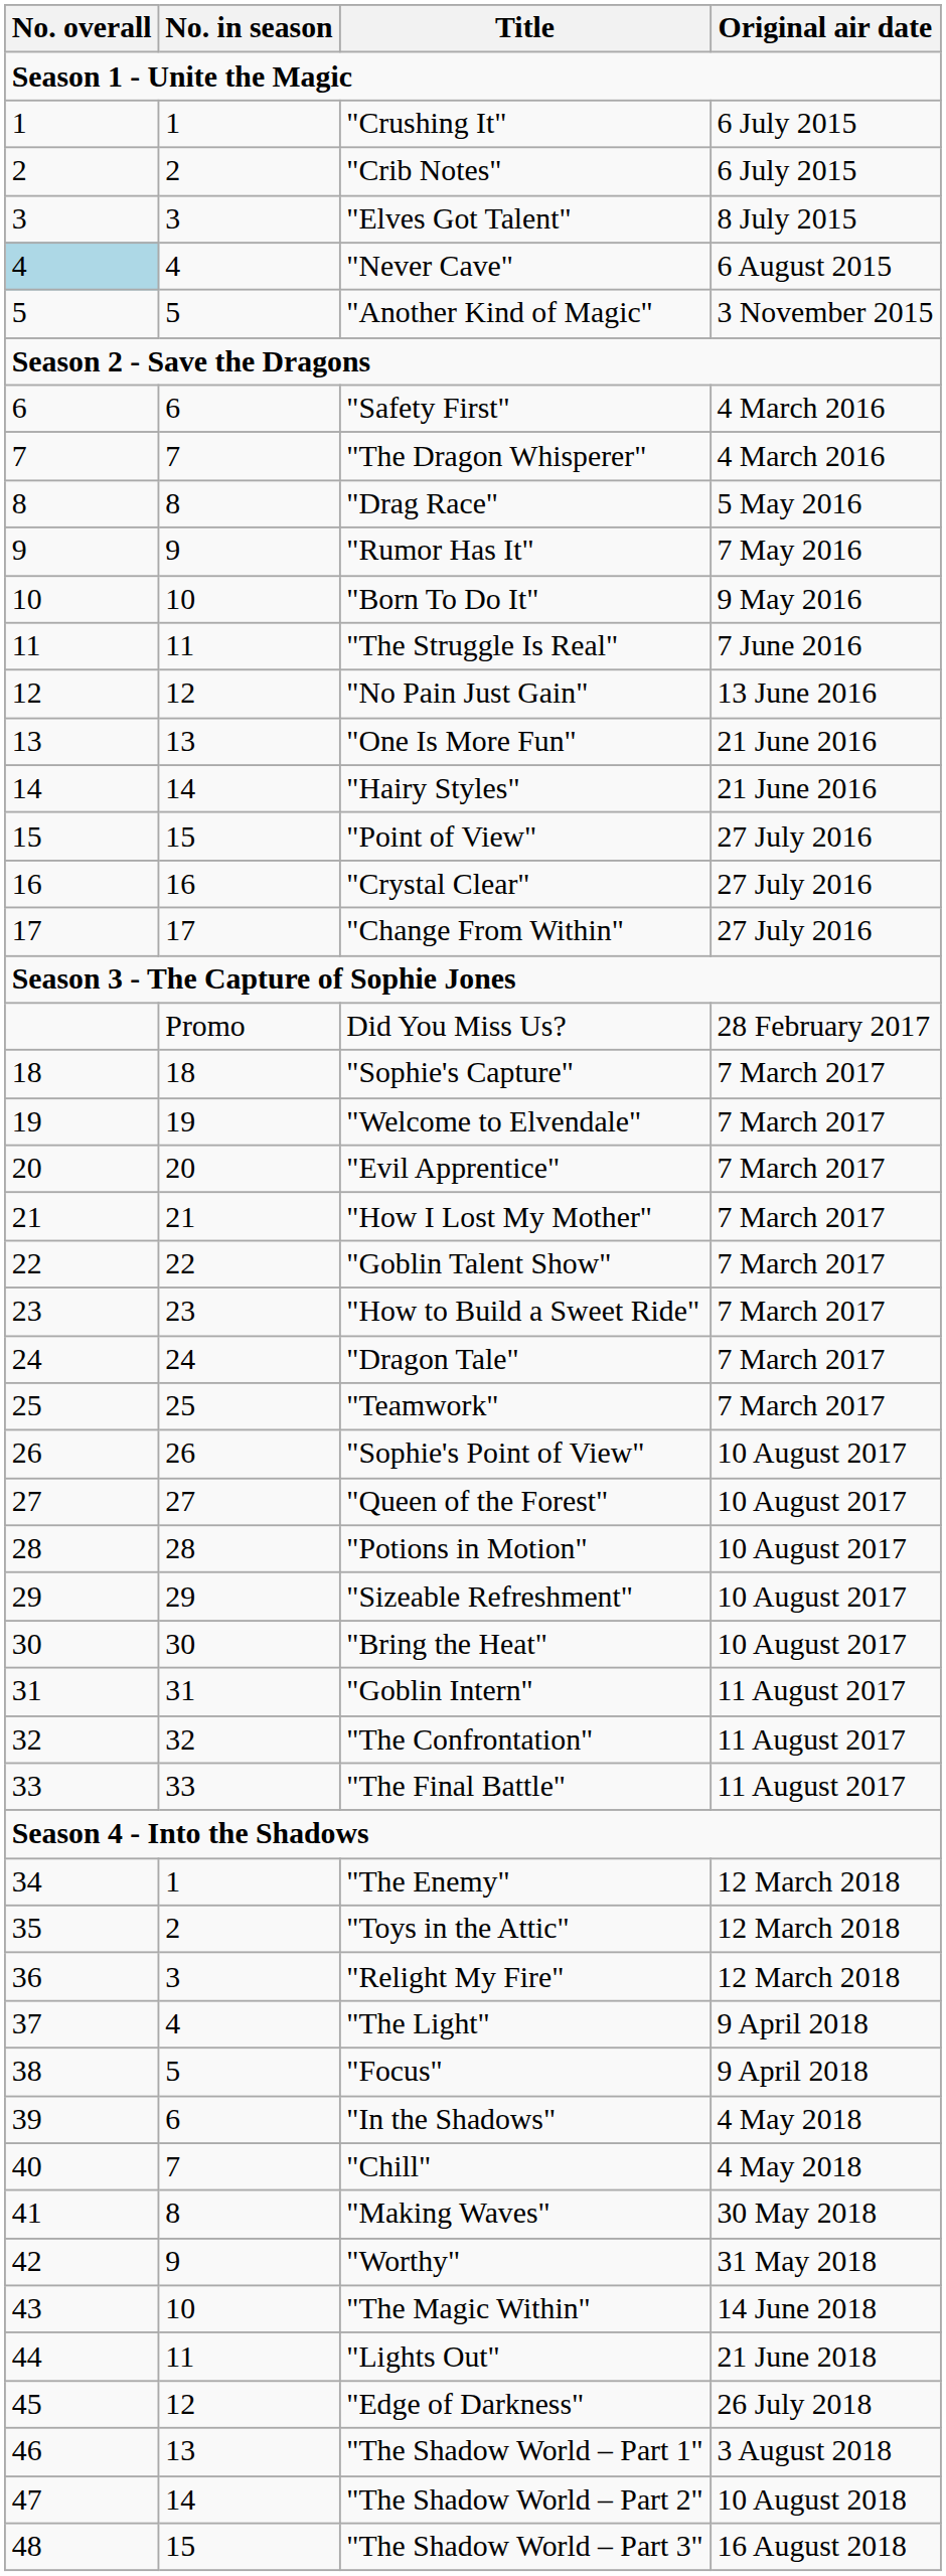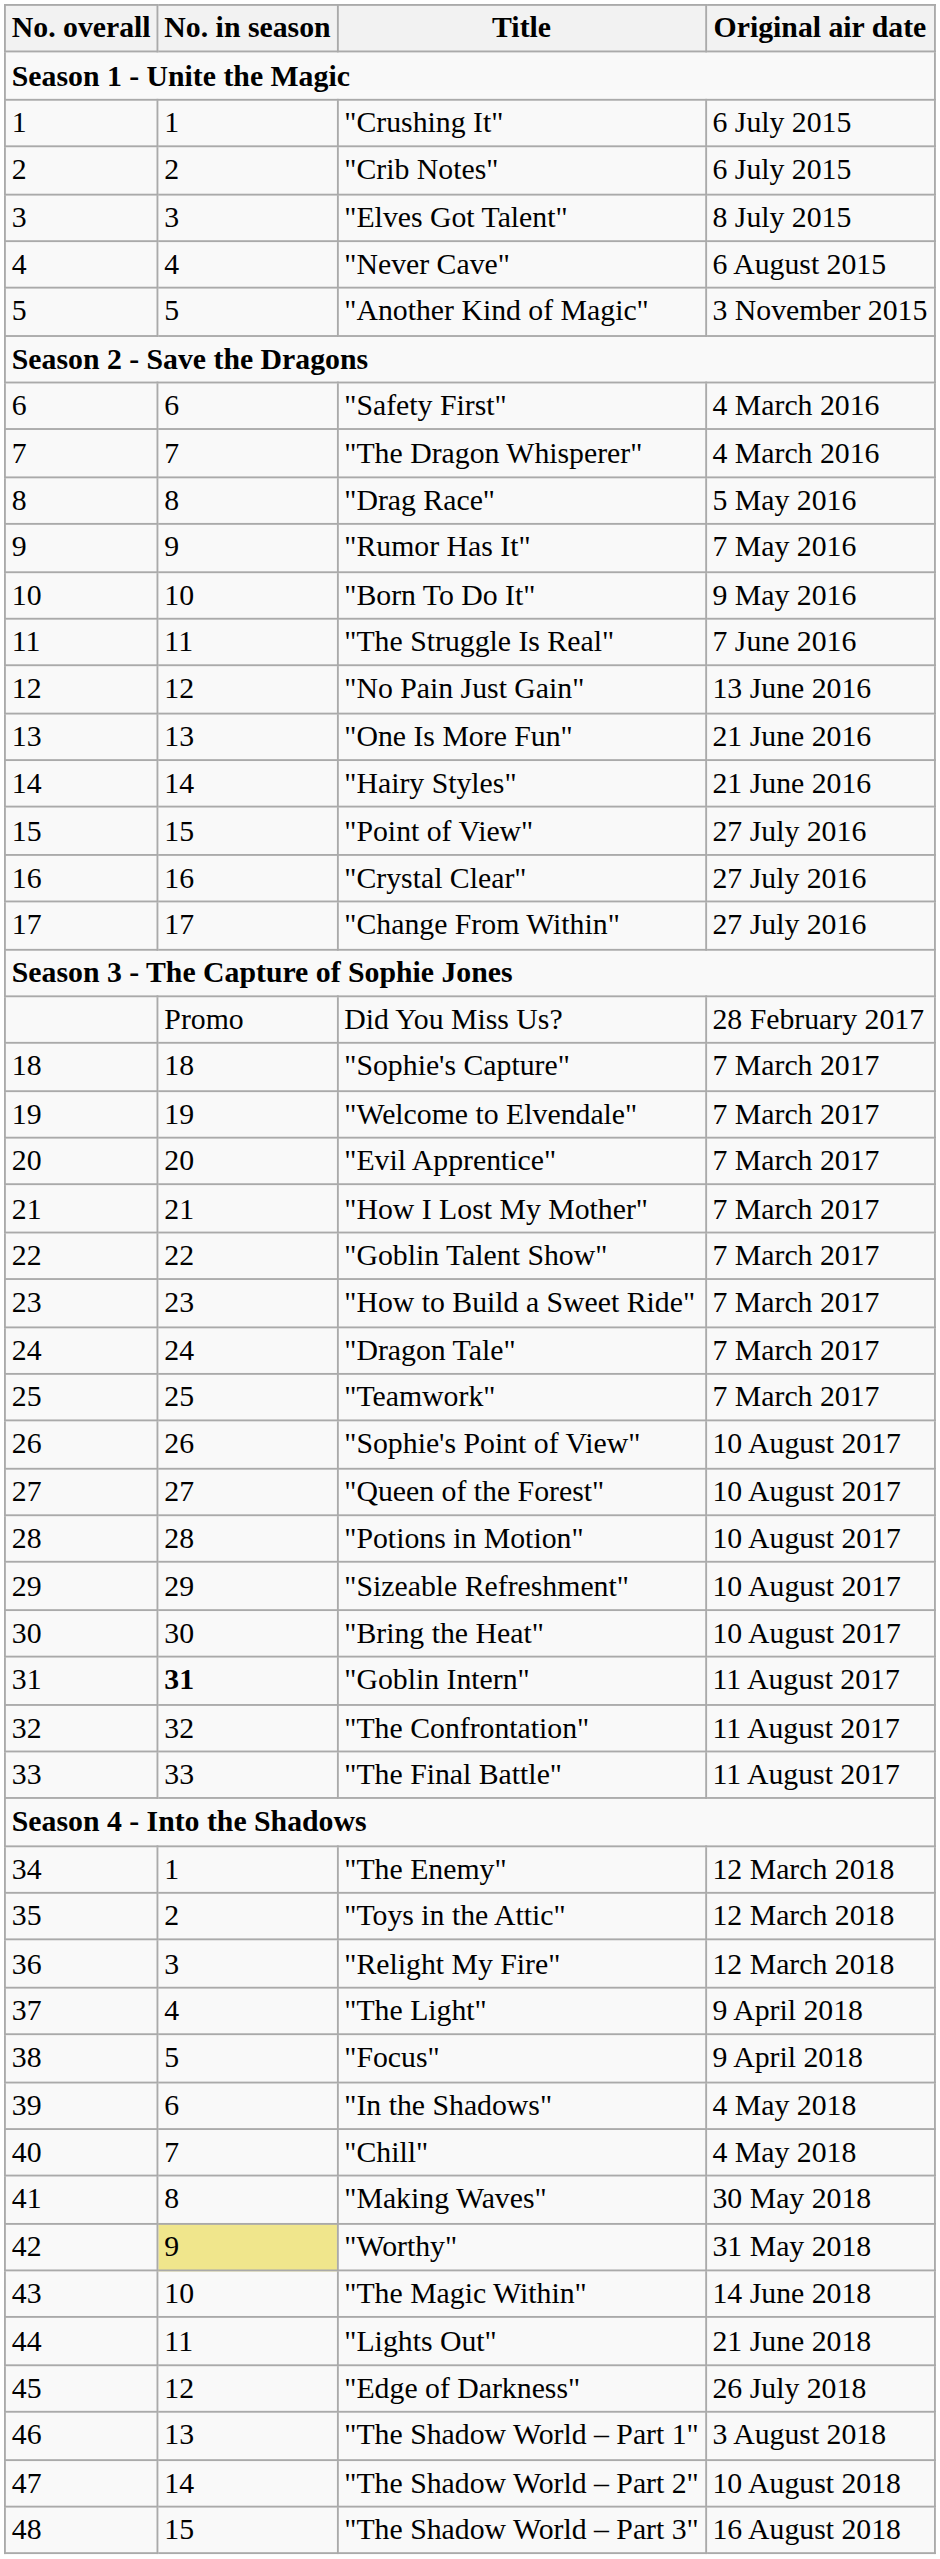"Never Cave" | No. overall: lightblue background -> no background
"Goblin Intern" | No. in season: normal -> bold
"Worthy" | No. in season: no background -> khaki background
